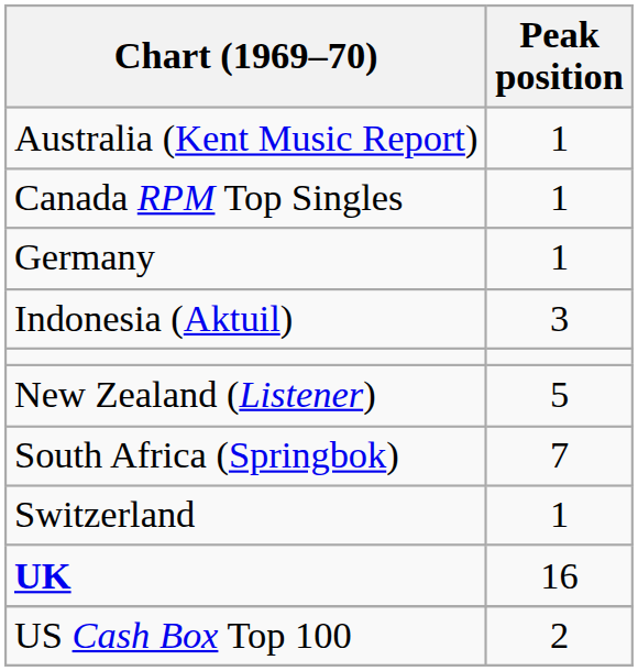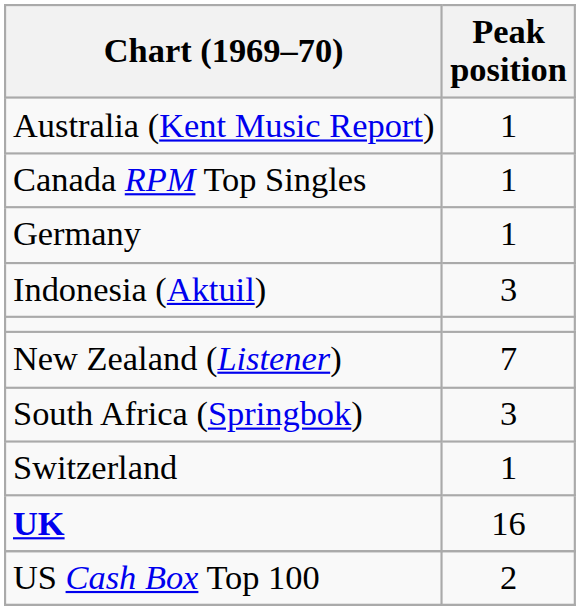row 7 | Peak position: 5 -> 7
row 8 | Peak position: 7 -> 3
